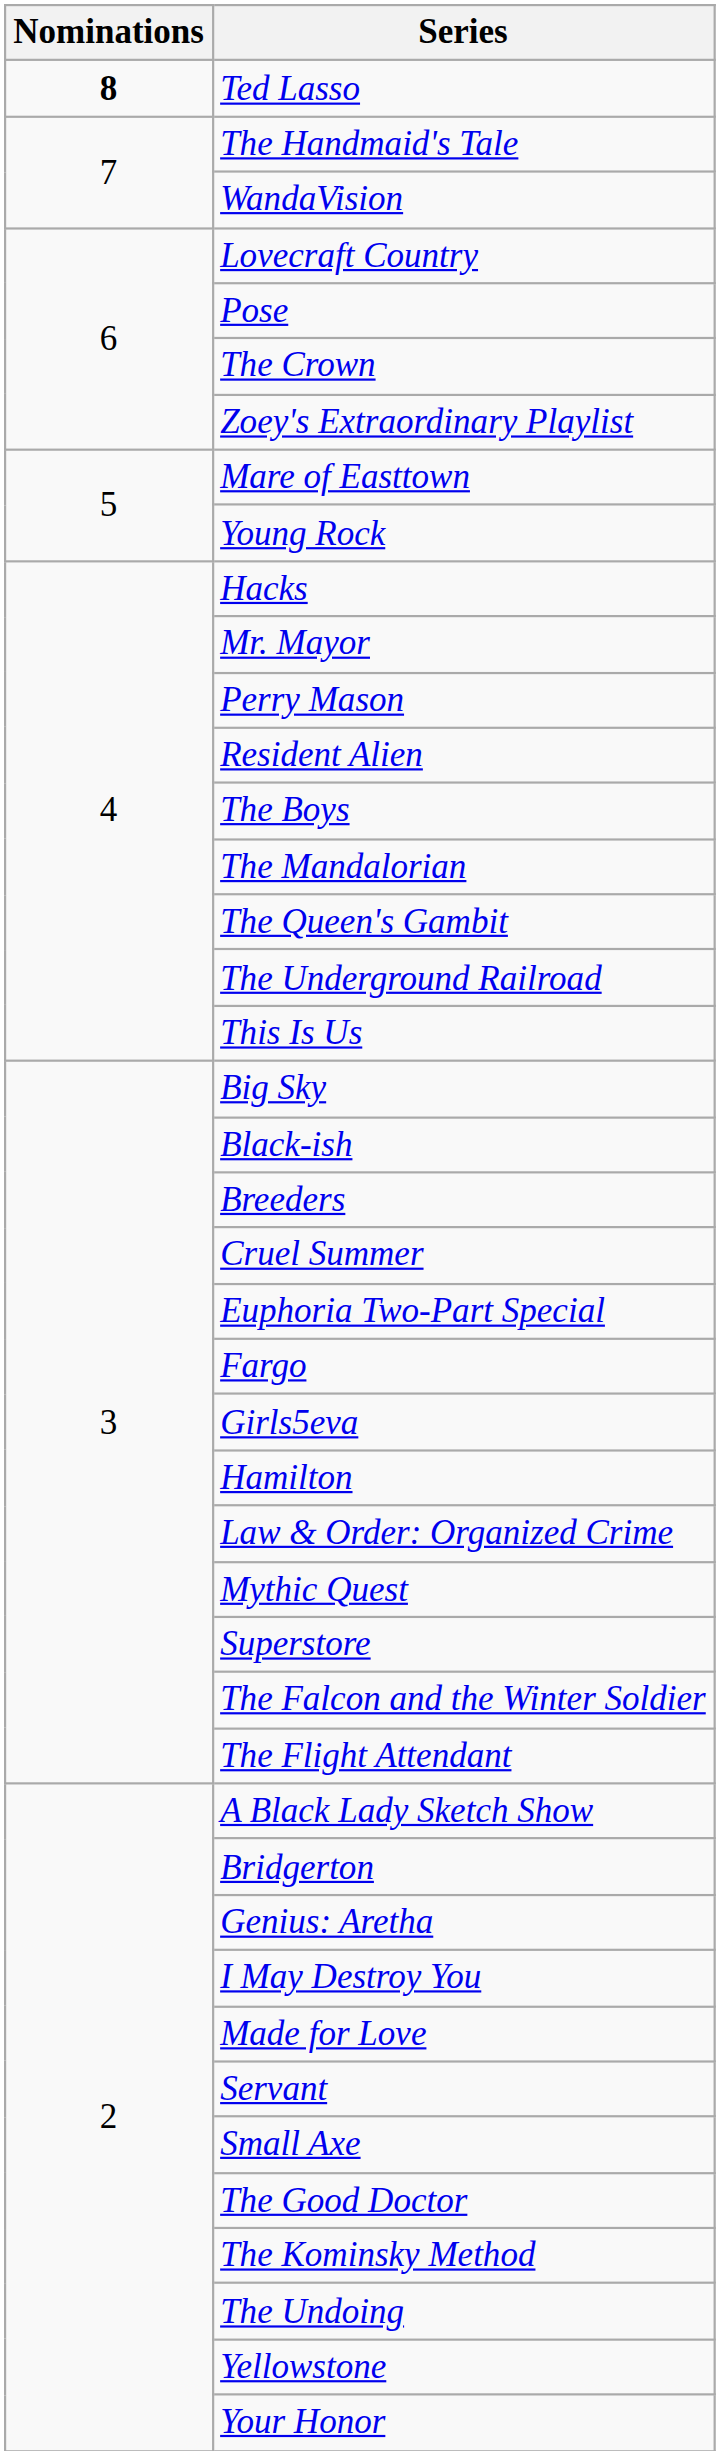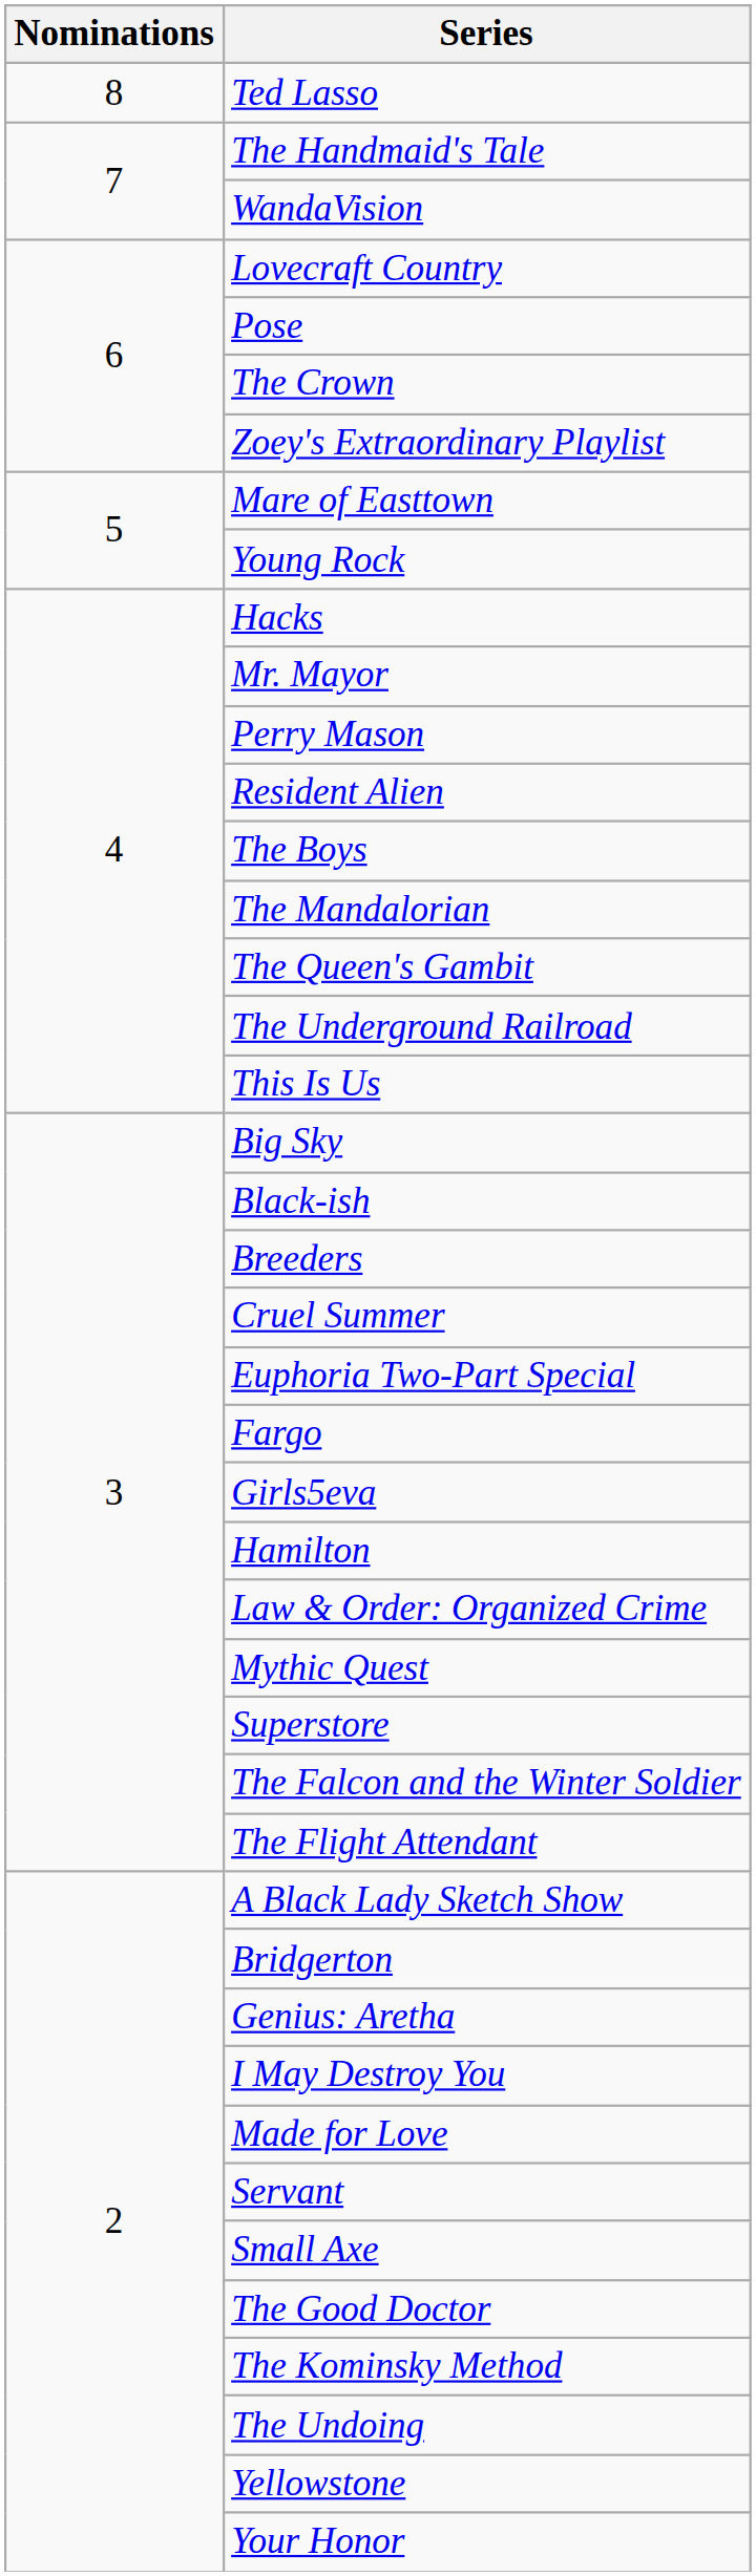Ted Lasso | Nominations: bold -> normal
